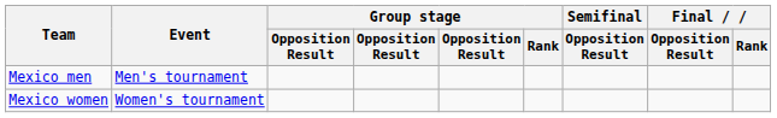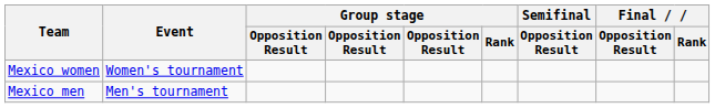rows swapped: Mexico men <-> Mexico women
